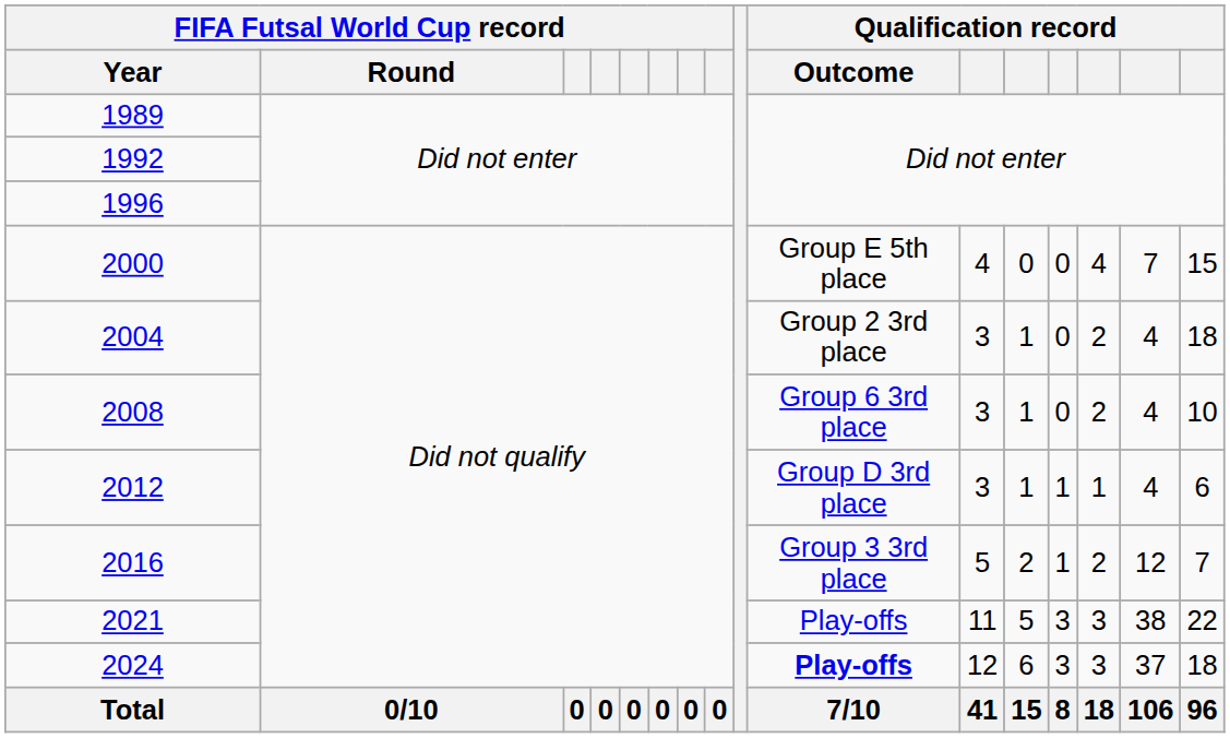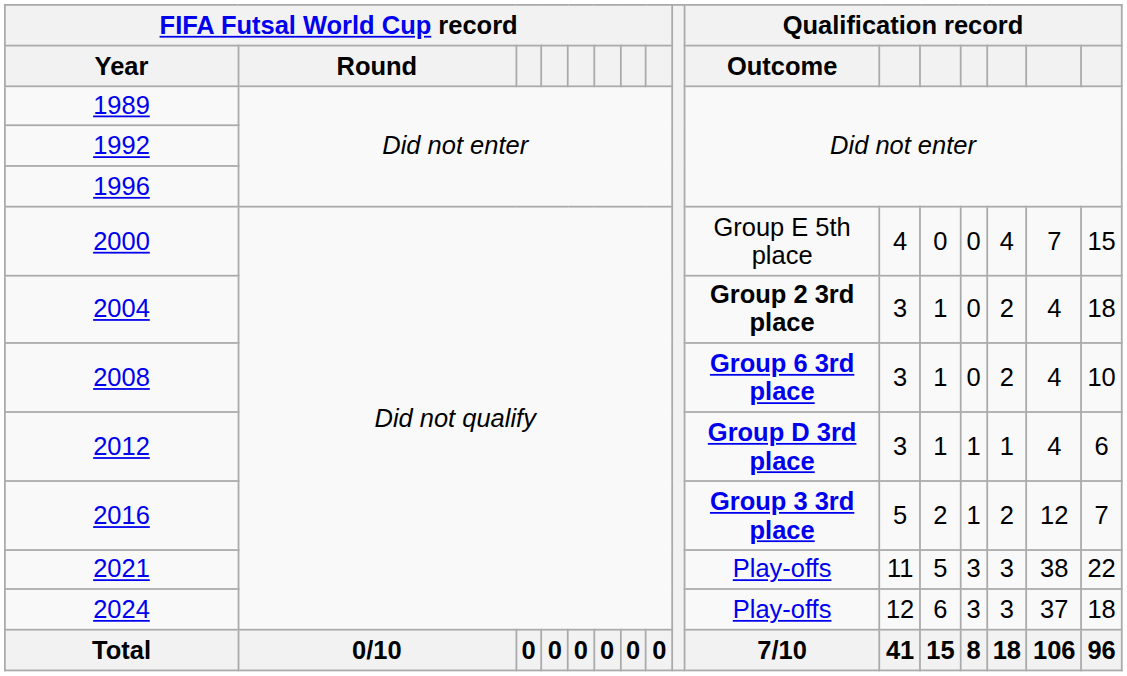2004 | Qualification record / Outcome: normal -> bold
2008 | Qualification record / Outcome: normal -> bold
2012 | Qualification record / Outcome: normal -> bold
2016 | Qualification record / Outcome: normal -> bold
2024 | Qualification record / Outcome: bold -> normal
